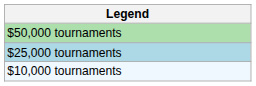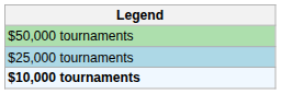row 4 | column 1: normal -> bold
